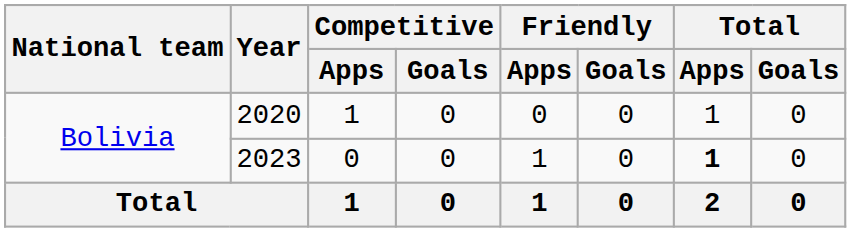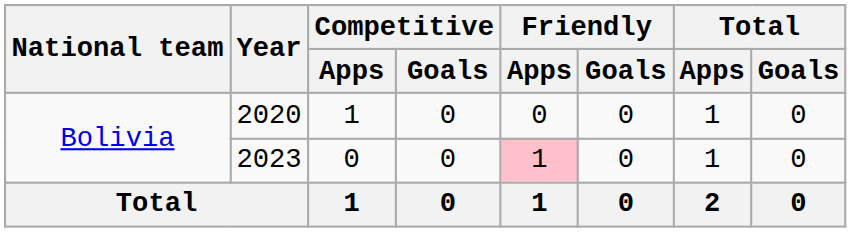2023 | Friendly / Apps: no background -> pink background
2023 | Total / Apps: bold -> normal
